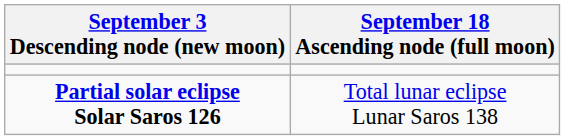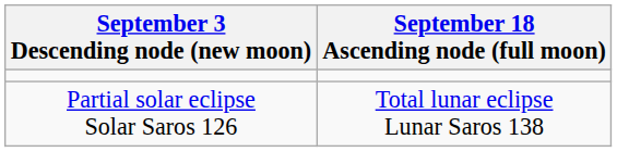row 3 | September 3 Descending node (new moon): bold -> normal
